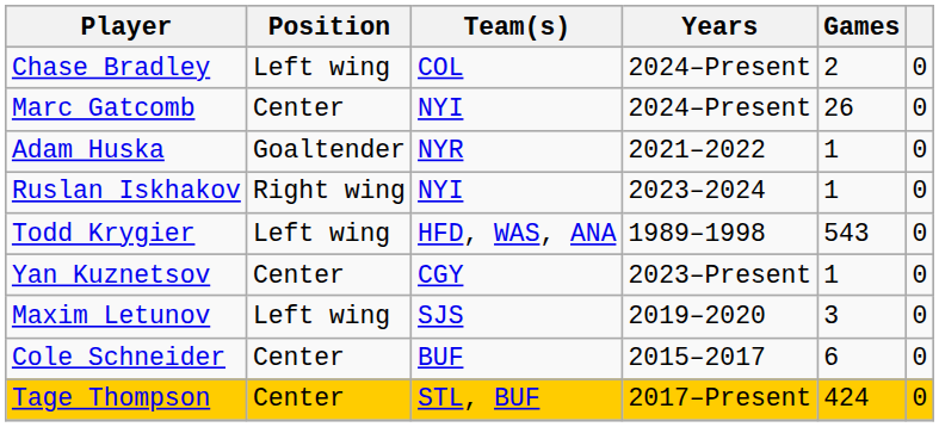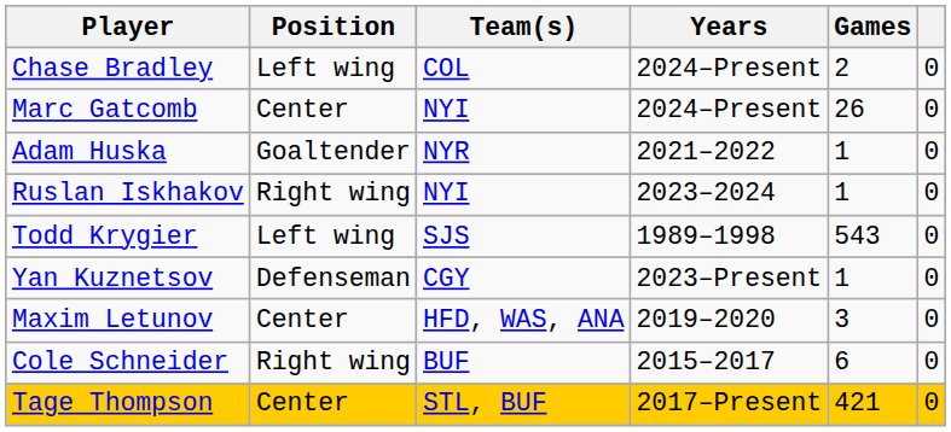Todd Krygier | Team(s): HFD, WAS, ANA -> SJS
Yan Kuznetsov | Position: Center -> Defenseman
Maxim Letunov | Position: Left wing -> Center
Maxim Letunov | Team(s): SJS -> HFD, WAS, ANA
Cole Schneider | Position: Center -> Right wing
Tage Thompson | Games: 424 -> 421
